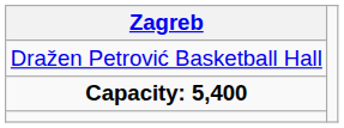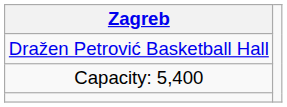Capacity: 5,400 | Zagreb: bold -> normal
